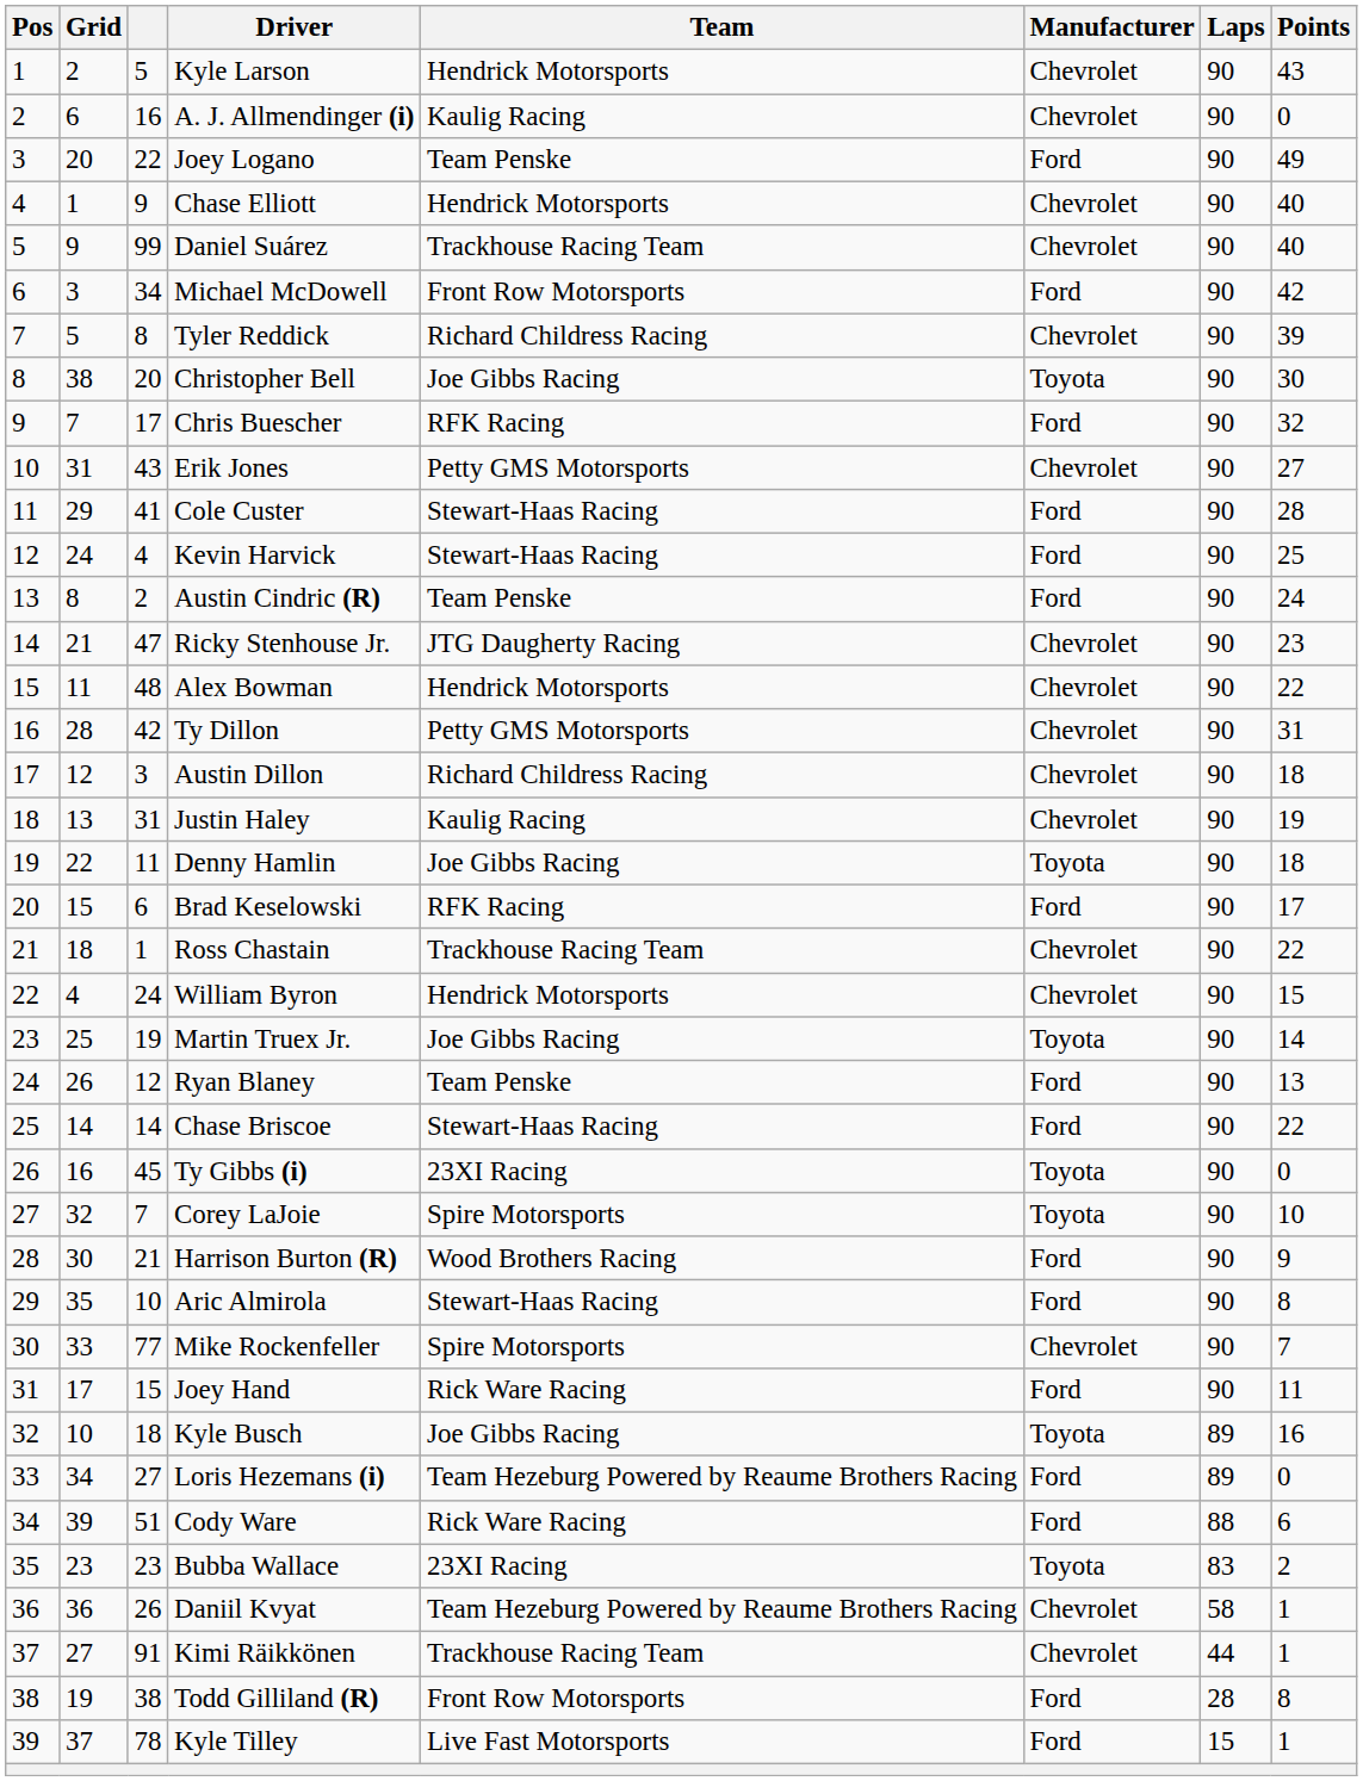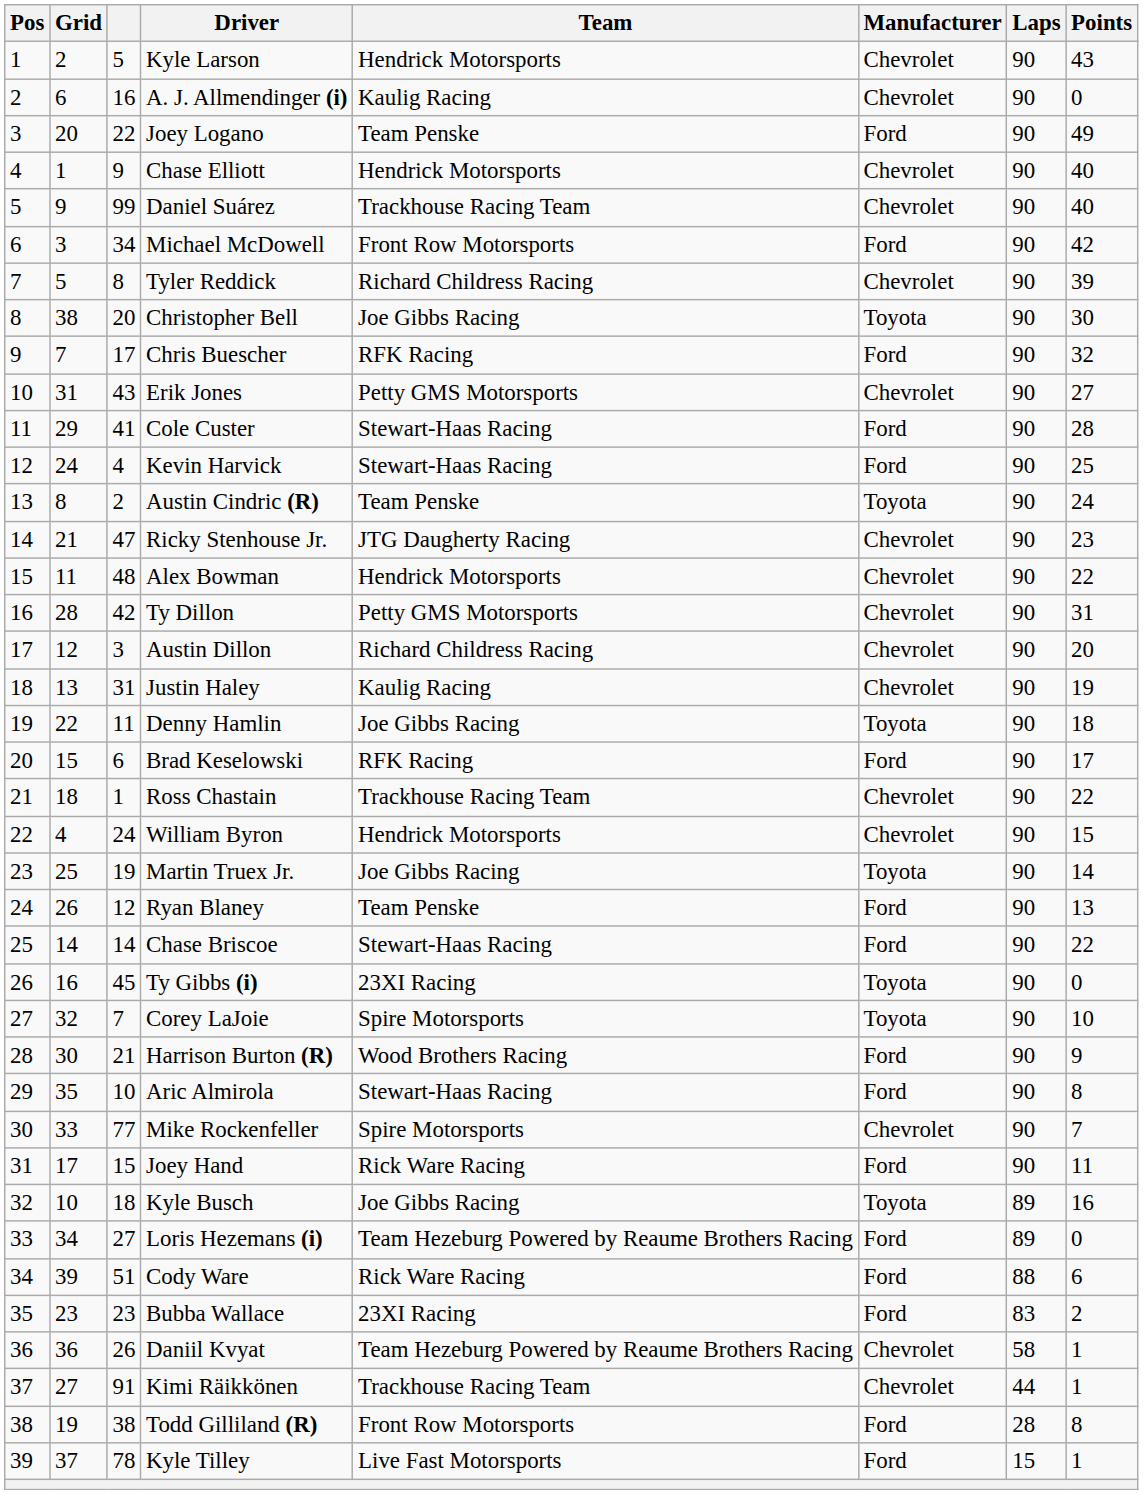Austin Cindric (R) | Manufacturer: Ford -> Toyota
Austin Dillon | Points: 18 -> 20
Bubba Wallace | Manufacturer: Toyota -> Ford
